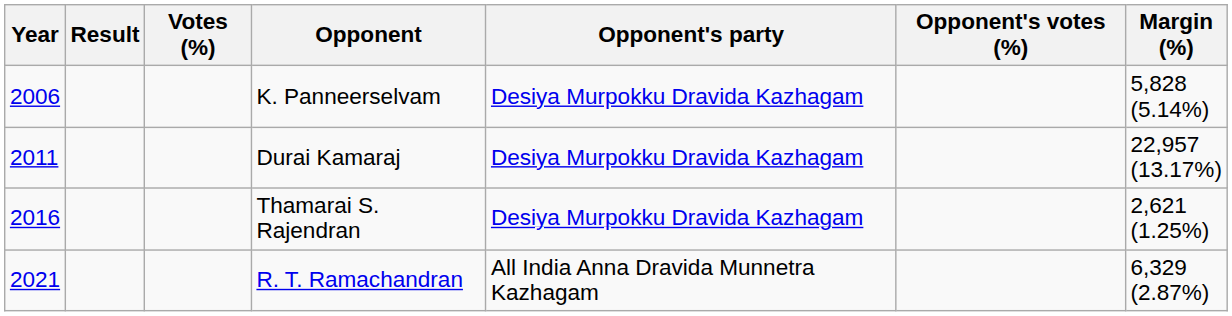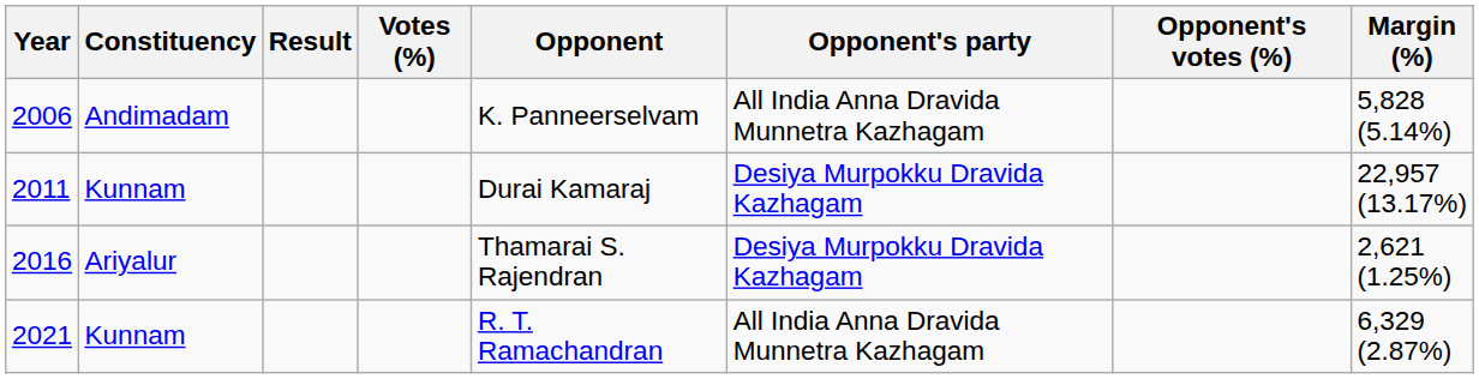+ column: Constituency | Andimadam | Kunnam | Ariyalur | Kunnam
2006 | Opponent's party: Desiya Murpokku Dravida Kazhagam -> All India Anna Dravida Munnetra Kazhagam
